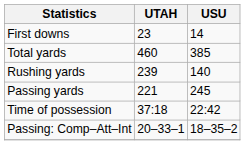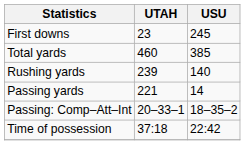First downs | USU: 14 -> 245
Passing yards | USU: 245 -> 14
rows swapped: Passing: Comp–Att–Int <-> Time of possession
